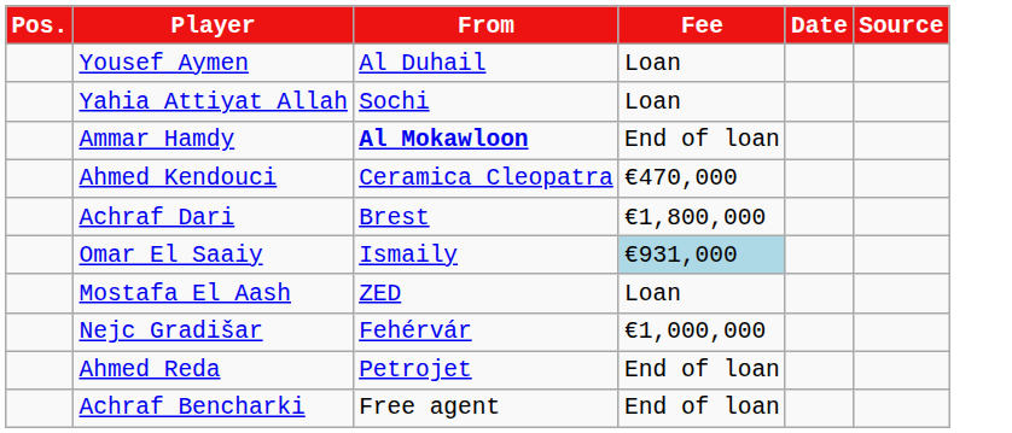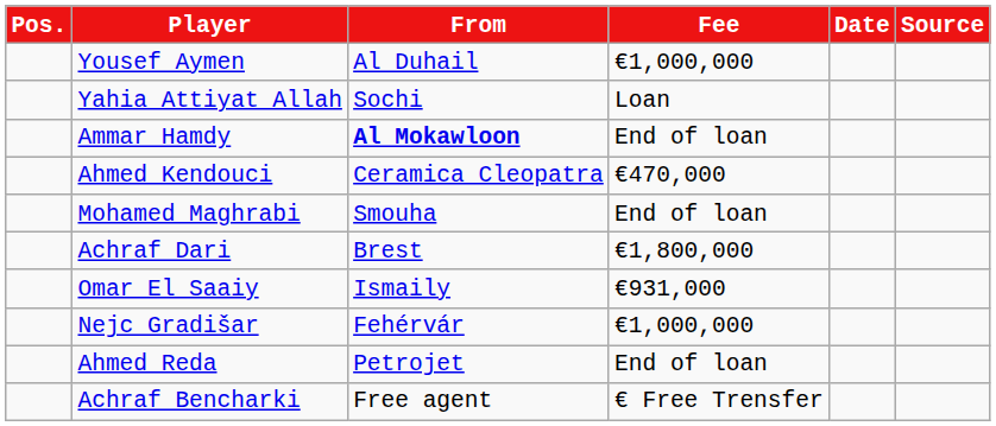Yousef Aymen | Fee: Loan -> €1,000,000
+ row: Mohamed Maghrabi | Smouha | End of loan
Omar El Saaiy | Fee: lightblue background -> no background
- row: Mostafa El Aash | ZED | Loan
Achraf Bencharki | Fee: End of loan -> € Free Trensfer
